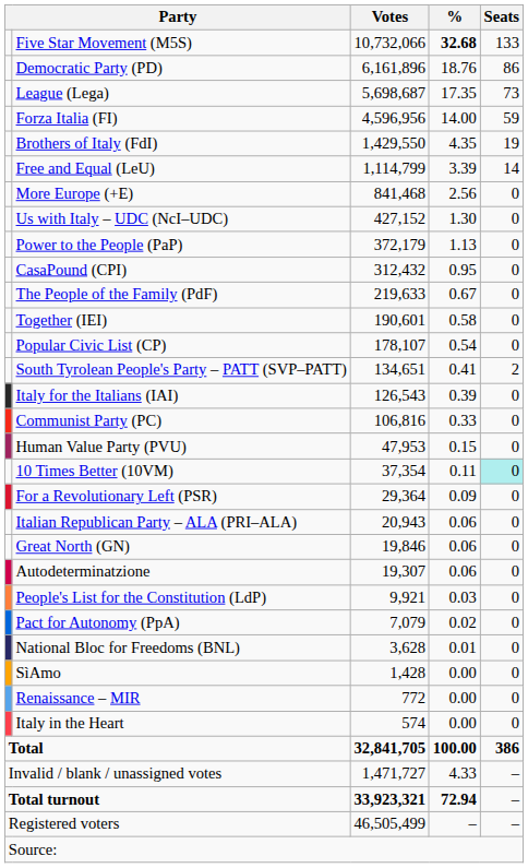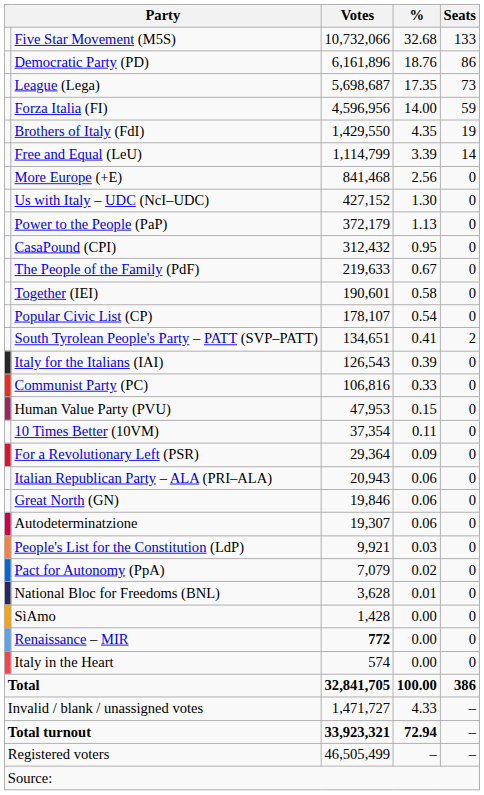Five Star Movement (M5S) | %: bold -> normal
10 Times Better (10VM) | Seats: paleturquoise background -> no background
Renaissance – MIR | Votes: normal -> bold
